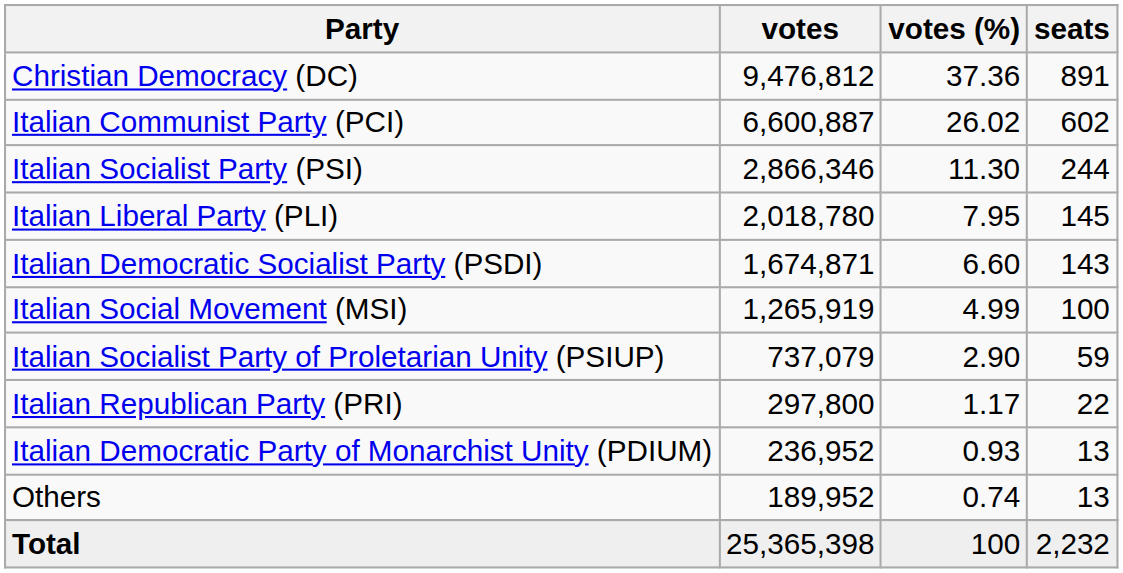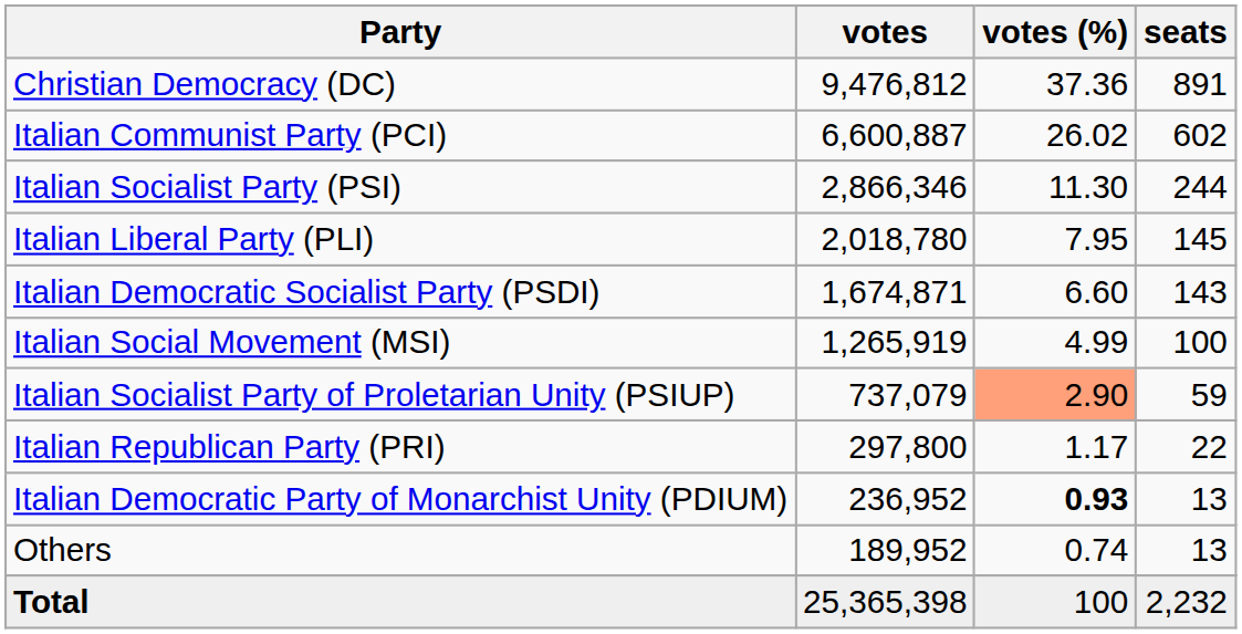Italian Socialist Party of Proletarian Unity (PSIUP) | votes (%): no background -> lightsalmon background
Italian Democratic Party of Monarchist Unity (PDIUM) | votes (%): normal -> bold
